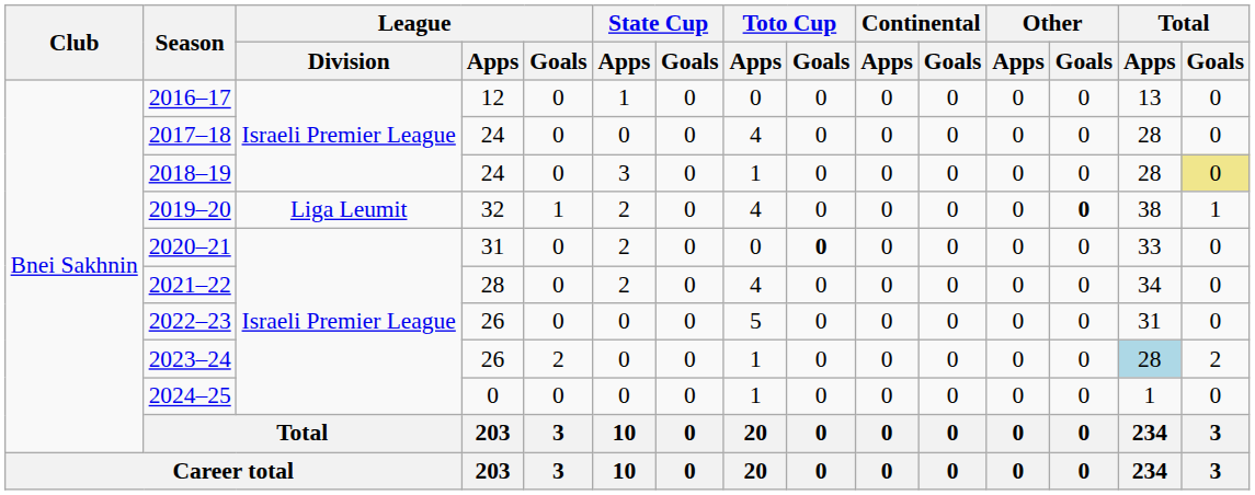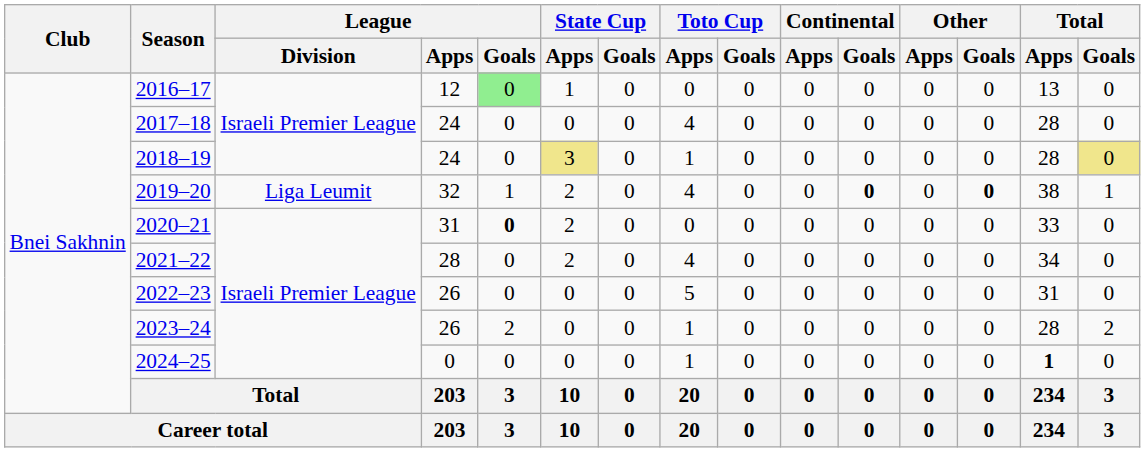2016–17 | League / Goals: no background -> lightgreen background
2018–19 | State Cup / Apps: no background -> khaki background
2019–20 | Continental / Goals: normal -> bold
2020–21 | League / Goals: normal -> bold
2020–21 | Toto Cup / Goals: bold -> normal
2023–24 | Total / Apps: lightblue background -> no background
2024–25 | Total / Apps: normal -> bold
